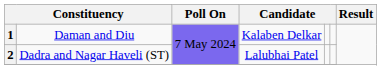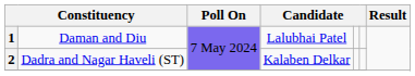1 | column 4: Kalaben Delkar -> Lalubhai Patel
2 | column 4: Lalubhai Patel -> Kalaben Delkar
